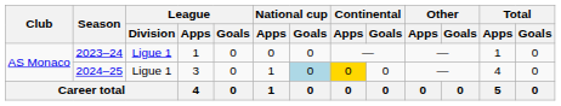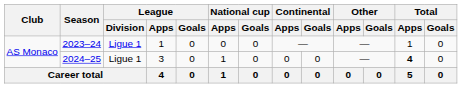2024–25 | National cup / Goals: lightblue background -> no background
2024–25 | Continental / Apps: gold background -> no background
2024–25 | Total / Apps: normal -> bold
